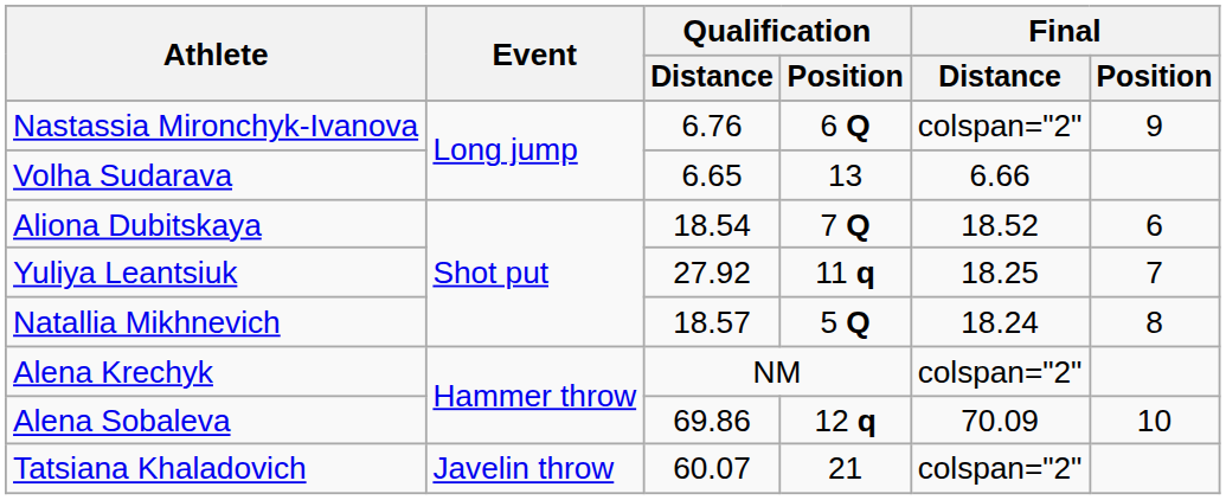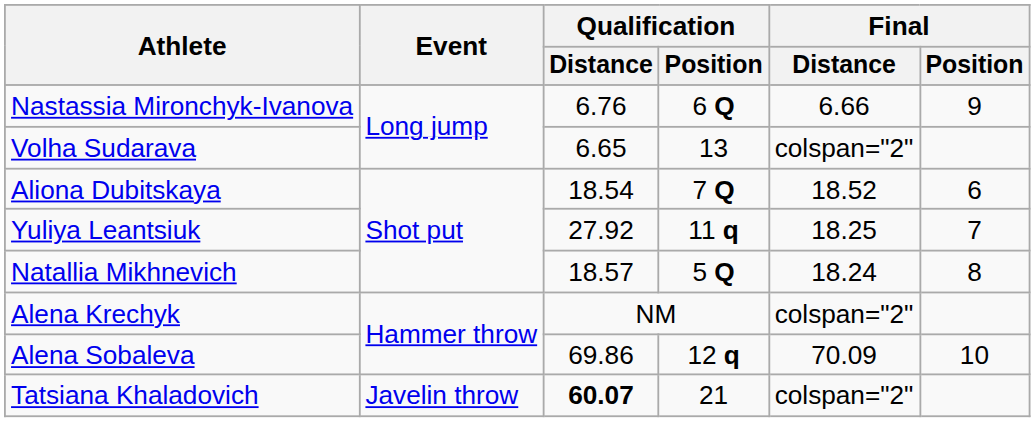Nastassia Mironchyk-Ivanova | Final / Distance: colspan="2" -> 6.66
Volha Sudarava | Final / Distance: 6.66 -> colspan="2"
Tatsiana Khaladovich | Qualification / Distance: normal -> bold
